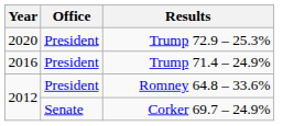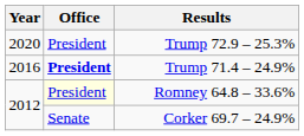Trump 71.4 – 24.9% | Office: normal -> bold
Romney 64.8 – 33.6% | Office: no background -> lightyellow background
